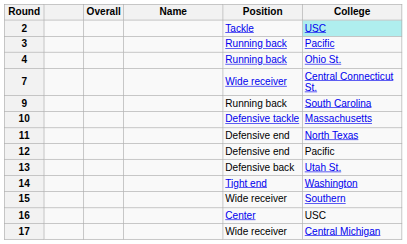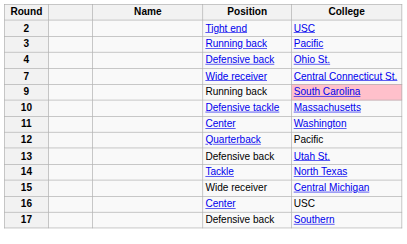- column: Overall
2 | Position: Tackle -> Tight end
2 | College: paleturquoise background -> no background
4 | Position: Running back -> Defensive back
9 | College: no background -> pink background
11 | Position: Defensive end -> Center
11 | College: North Texas -> Washington
12 | Position: Defensive end -> Quarterback
14 | Position: Tight end -> Tackle
14 | College: Washington -> North Texas
15 | College: Southern -> Central Michigan
17 | Position: Wide receiver -> Defensive back
17 | College: Central Michigan -> Southern
